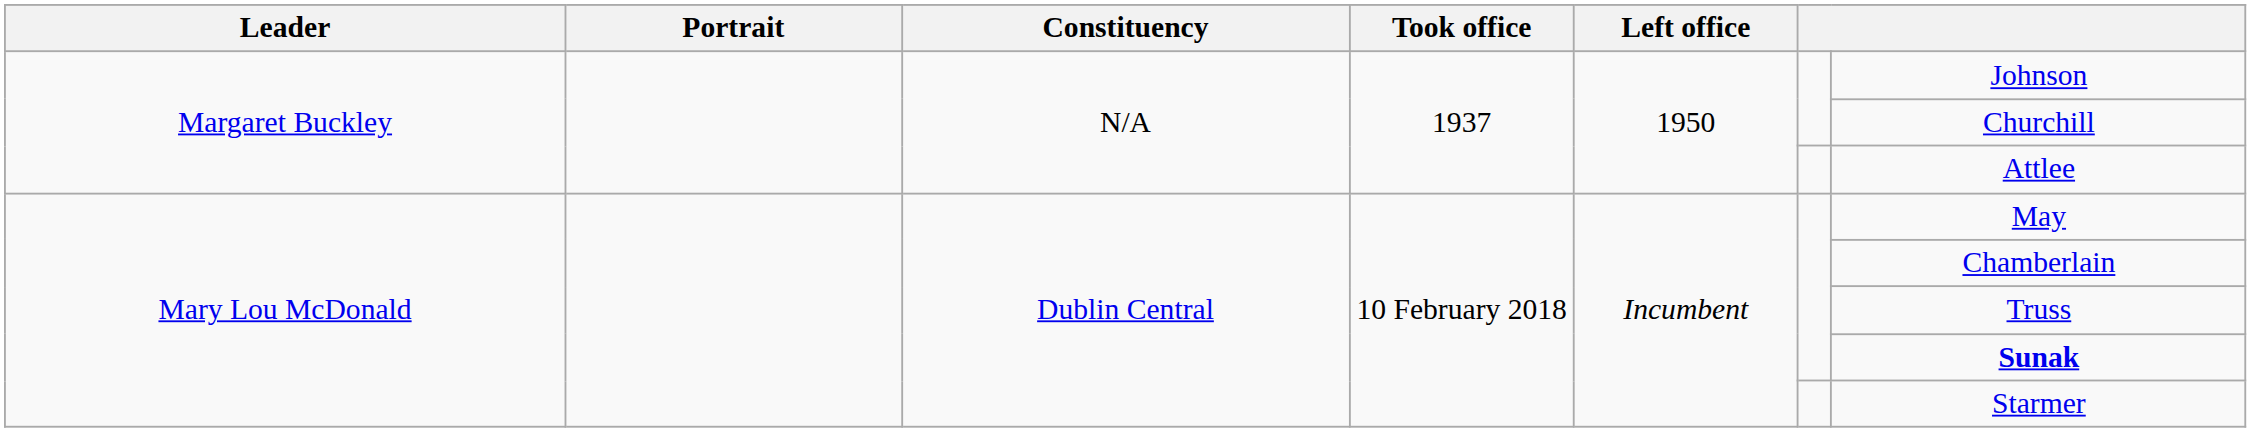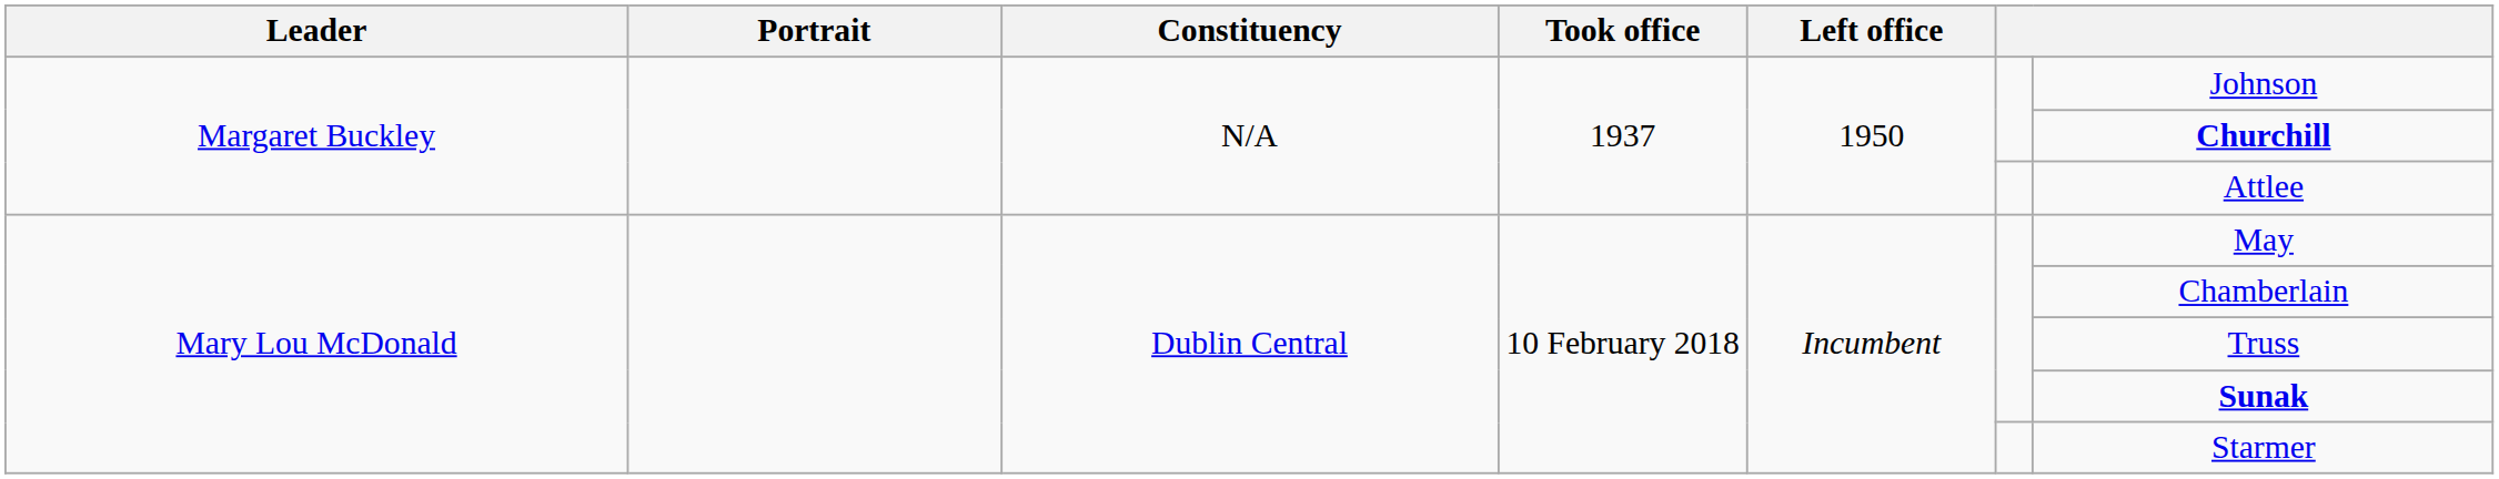row 3 | column 7: normal -> bold
